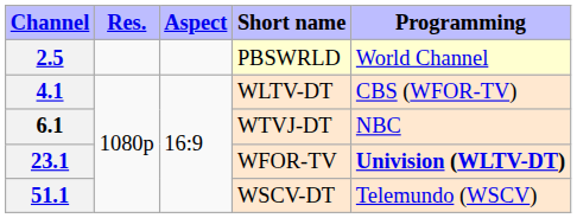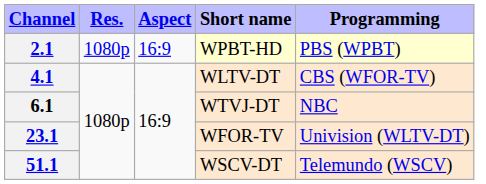+ row: 2.1 | 1080p | 16:9 | WPBT-HD | PBS (WPBT)
- row: 2.5 | PBSWRLD | World Channel
23.1 | Programming: bold -> normal
